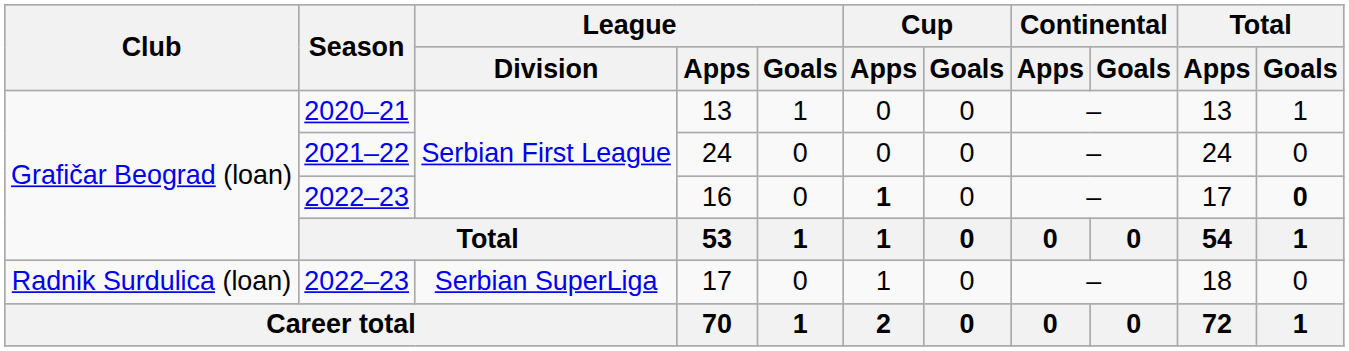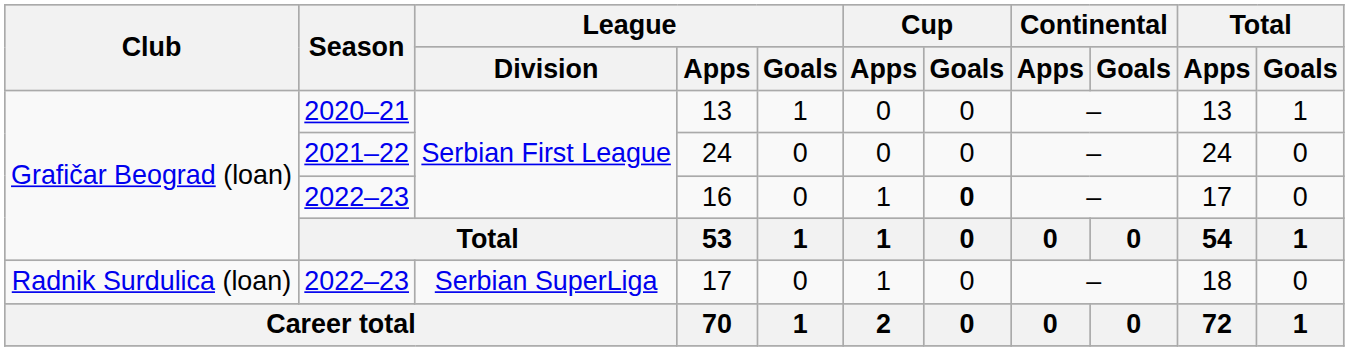16 | Cup / Apps: bold -> normal
16 | Cup / Goals: normal -> bold
16 | Total / Goals: bold -> normal
